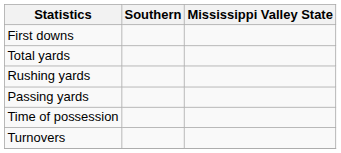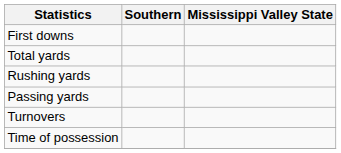rows swapped: Turnovers <-> Time of possession
